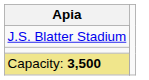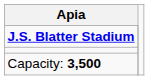J.S. Blatter Stadium | column 1: normal -> bold
Capacity: 3,500 | column 1: khaki background -> no background
